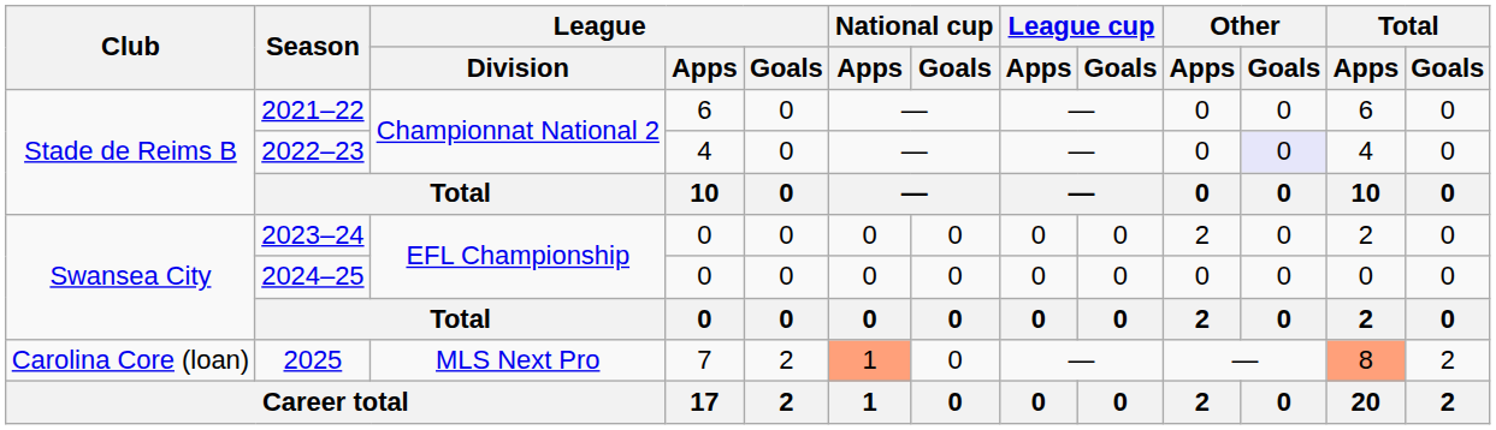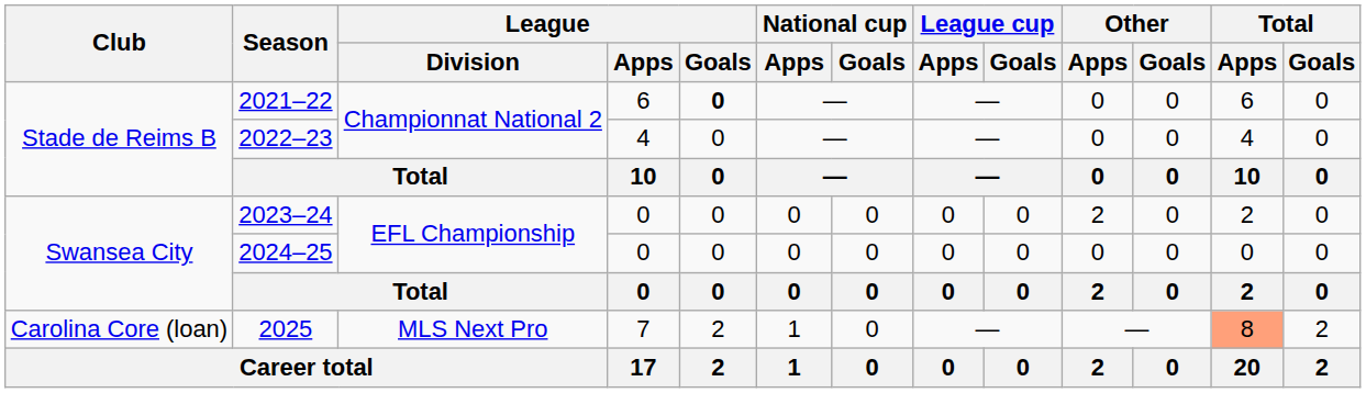2021–22 | League / Goals: normal -> bold
2022–23 | Other / Goals: lavender background -> no background
2025 | National cup / Apps: lightsalmon background -> no background
